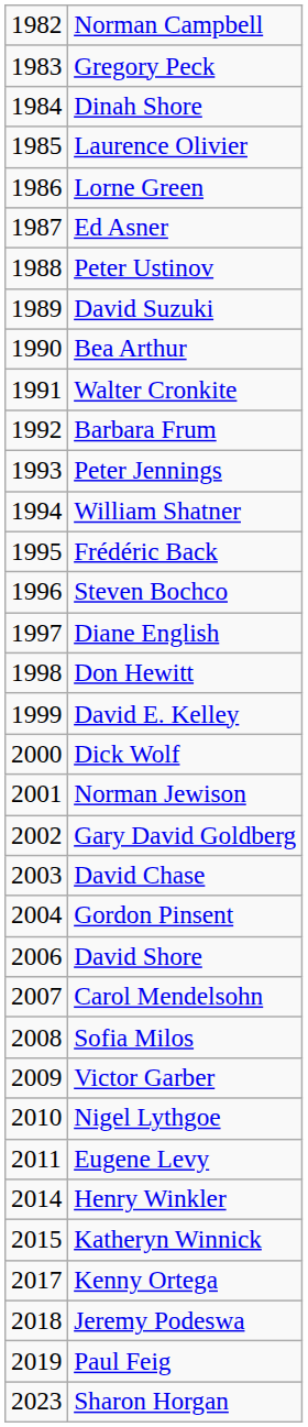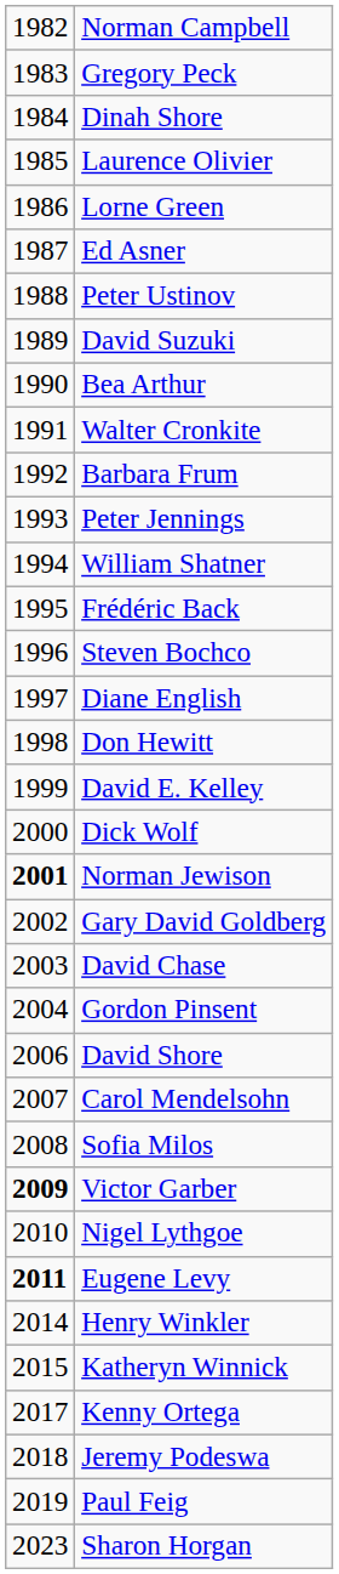Norman Jewison | column 1: normal -> bold
Victor Garber | column 1: normal -> bold
Eugene Levy | column 1: normal -> bold
